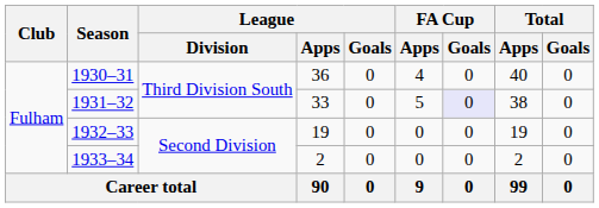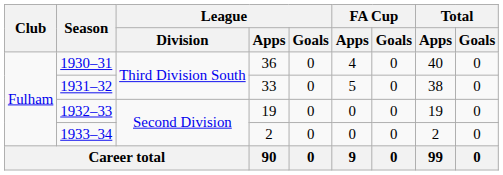1931–32 | FA Cup / Goals: lavender background -> no background
